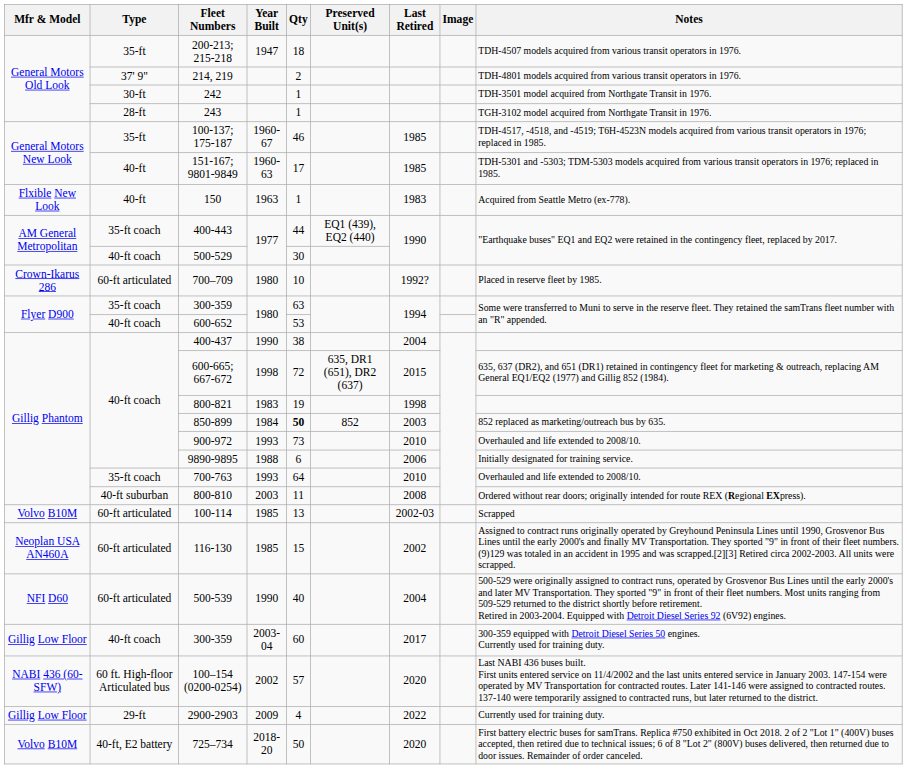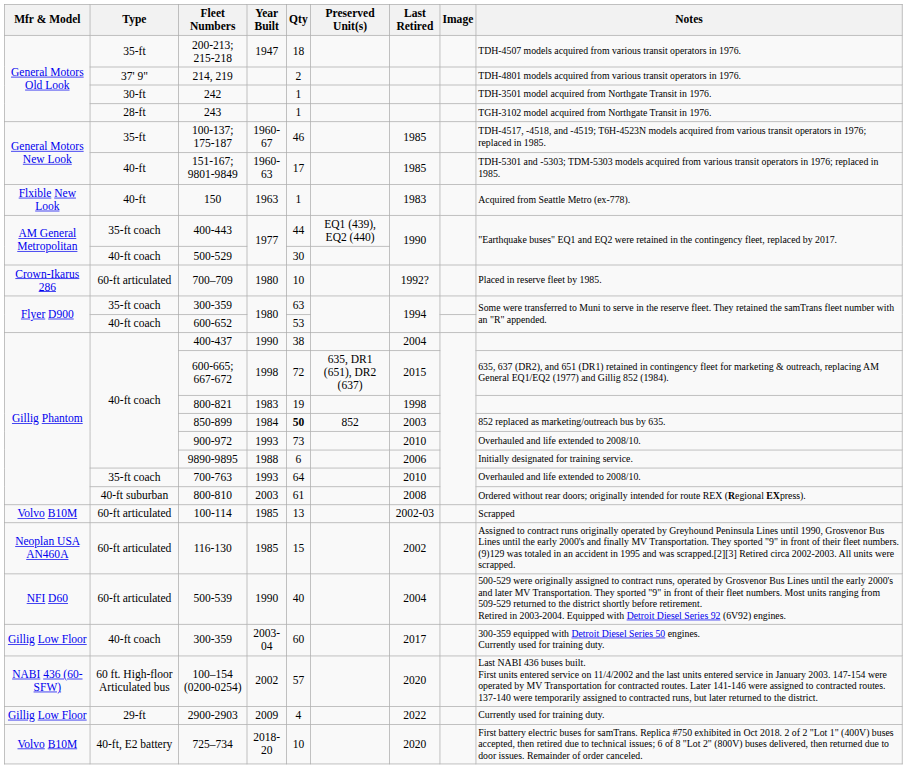800-810 | Qty: 11 -> 61
725–734 | Qty: 50 -> 10
